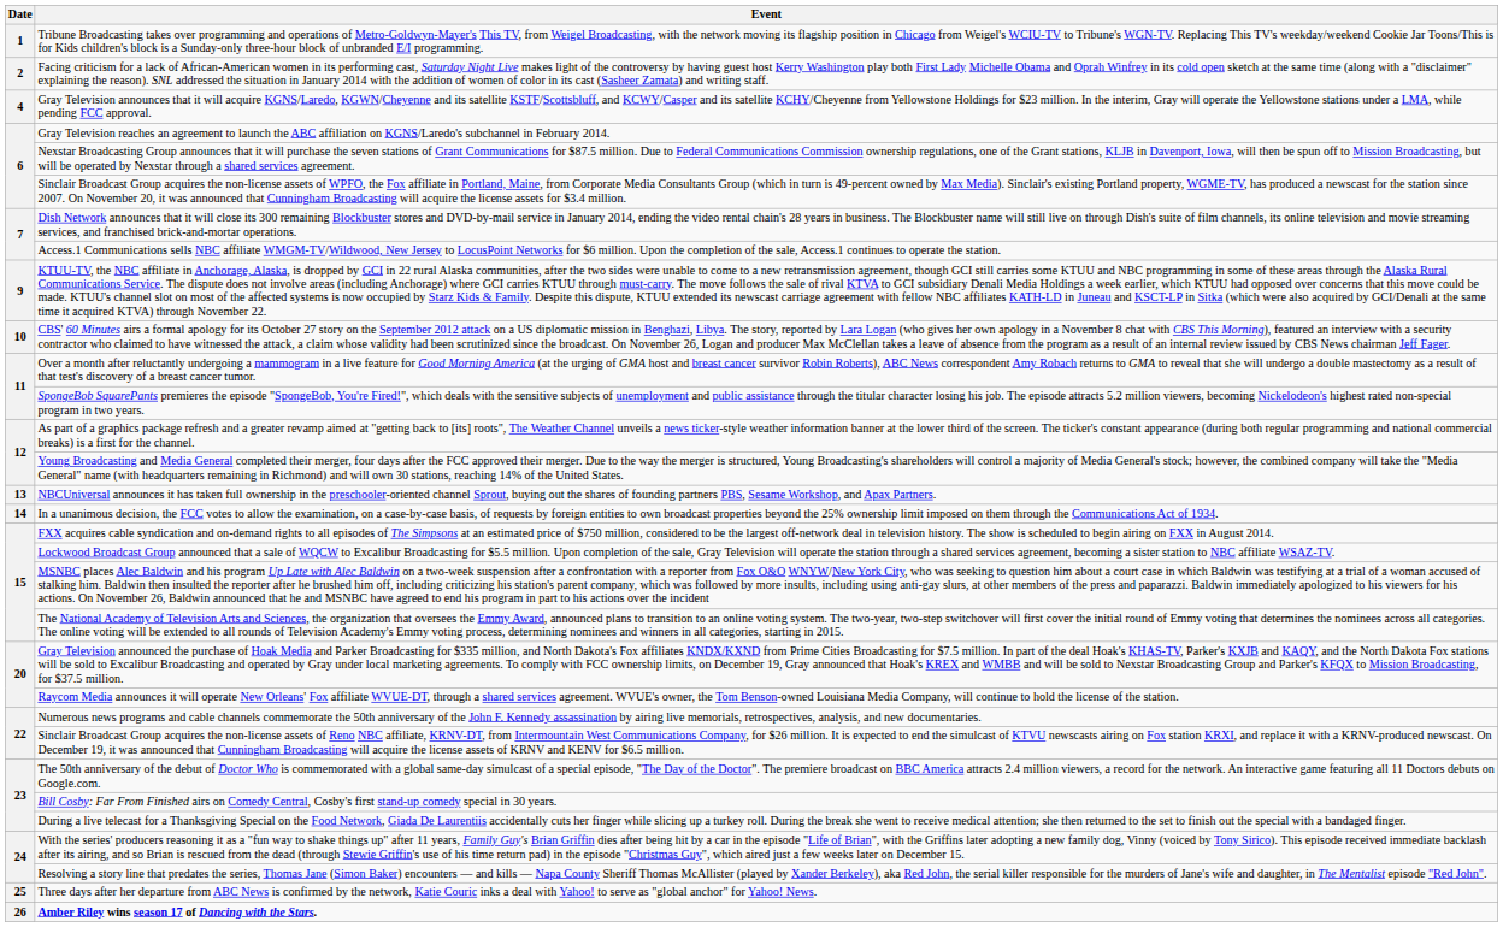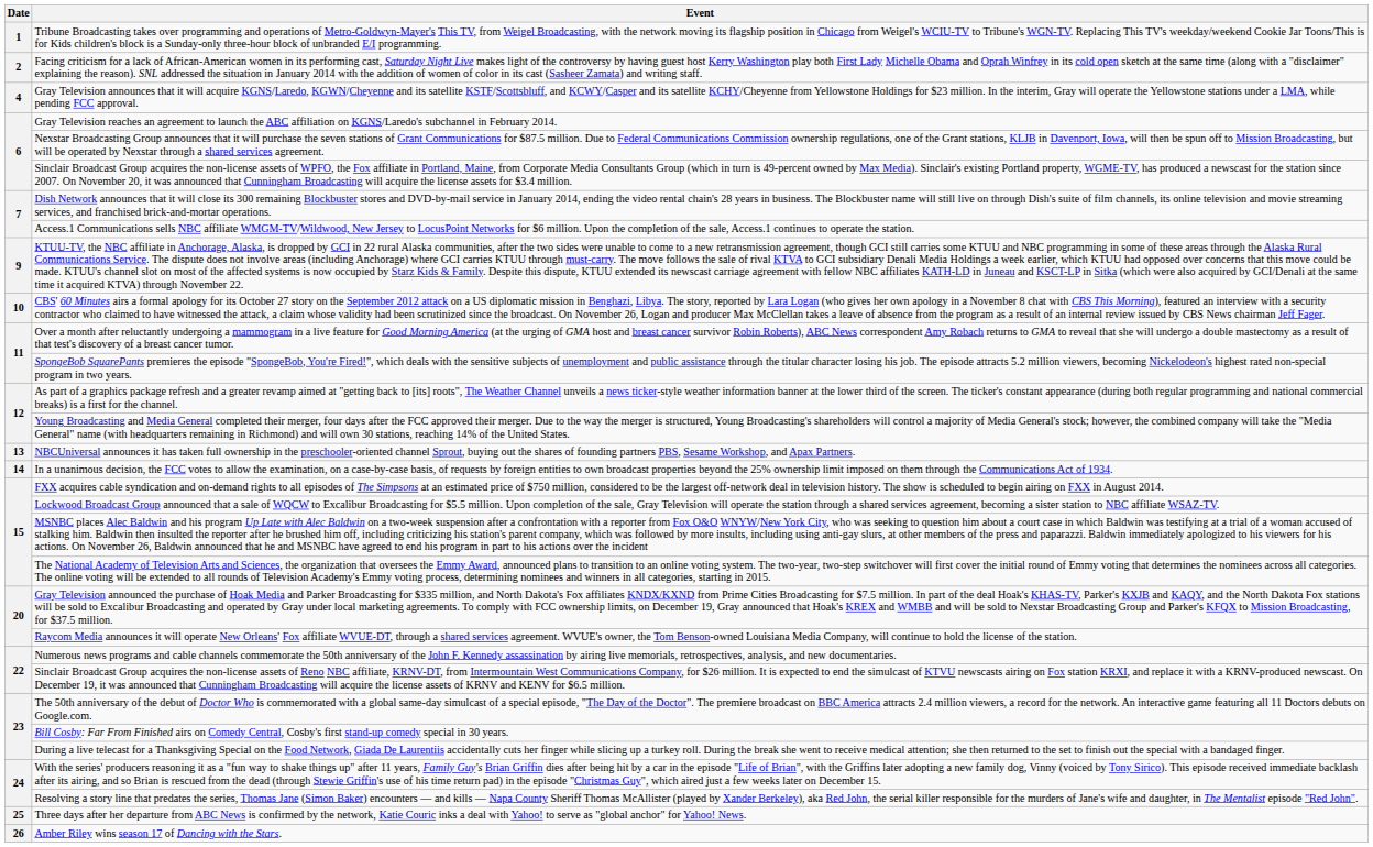Amber Riley wins season 17 of Dancing with the Stars. | Event: bold -> normal
